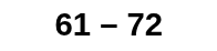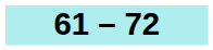row 1 | column 1: no background -> paleturquoise background
